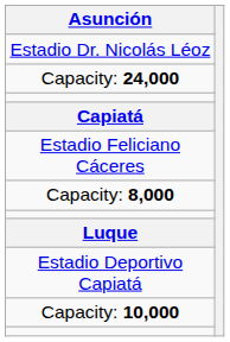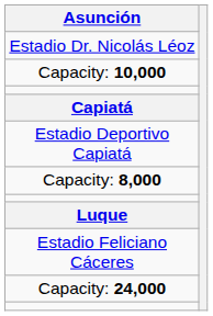row 3 | Asunción: Capacity: 24,000 -> Capacity: 10,000
row 6 | Asunción: Estadio Feliciano Cáceres -> Estadio Deportivo Capiatá
row 10 | Asunción: Estadio Deportivo Capiatá -> Estadio Feliciano Cáceres
row 11 | Asunción: Capacity: 10,000 -> Capacity: 24,000
